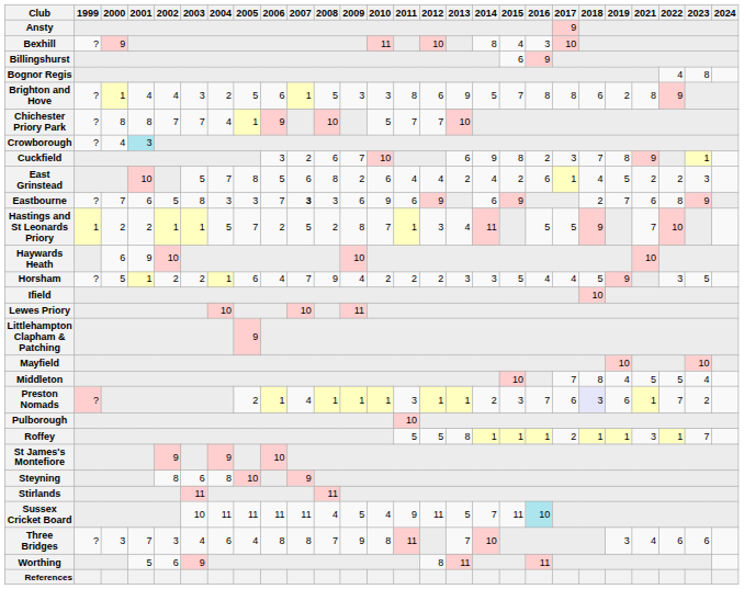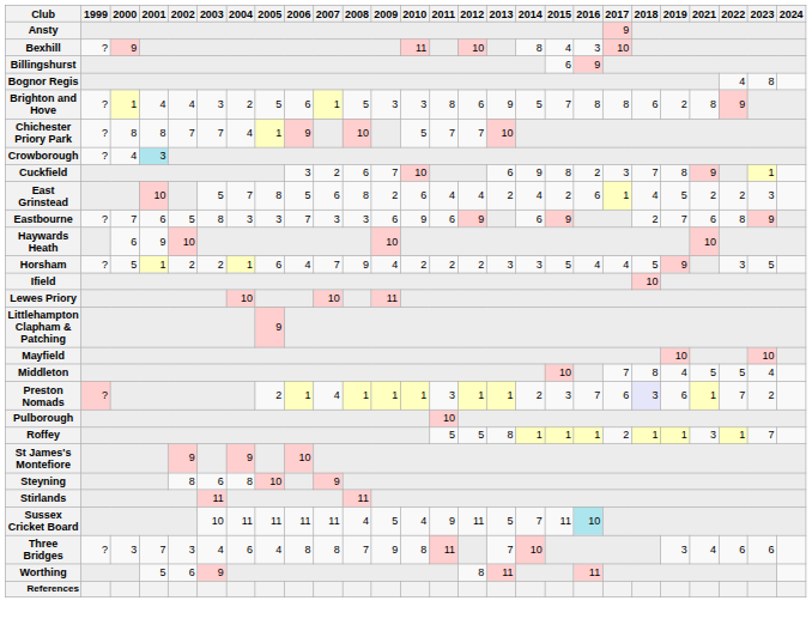Eastbourne | 2007: bold -> normal
- row: Hastings and St Leonards Priory | 1 | 2 | 2 | 1 | 1 | 5 | 7 | 2 | 5 | 2 | 8 | 7 | 1 | 3 | 4 | 11 | 5 | 5 | 9 | 7 | 10
